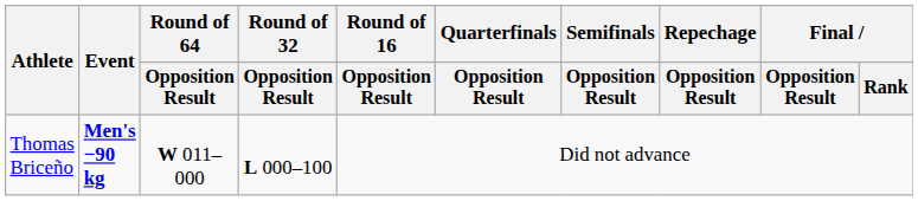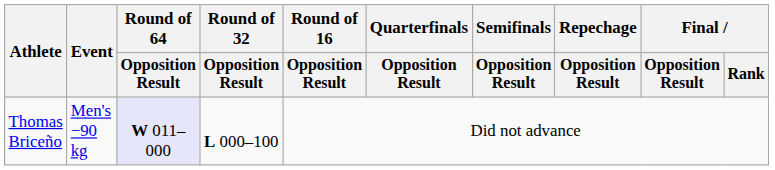Thomas Briceño | Event: bold -> normal
Thomas Briceño | Round of 64 / Opposition Result: no background -> lavender background
